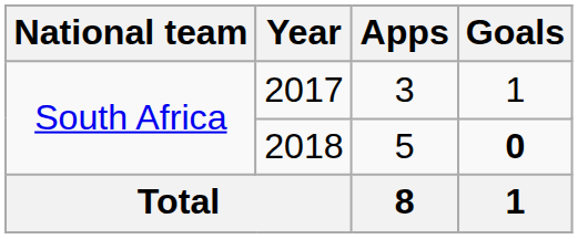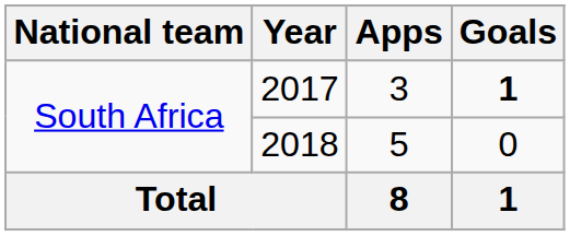2017 | Goals: normal -> bold
2018 | Goals: bold -> normal
